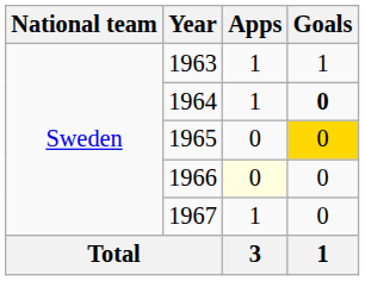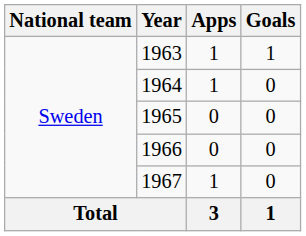1964 | Goals: bold -> normal
1965 | Goals: gold background -> no background
1966 | Apps: lightyellow background -> no background
